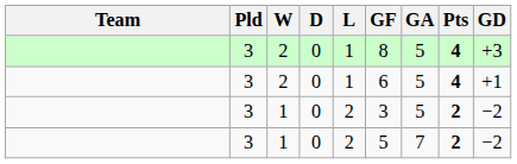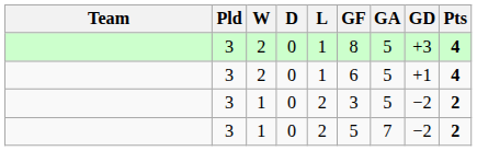columns swapped: GD <-> Pts
